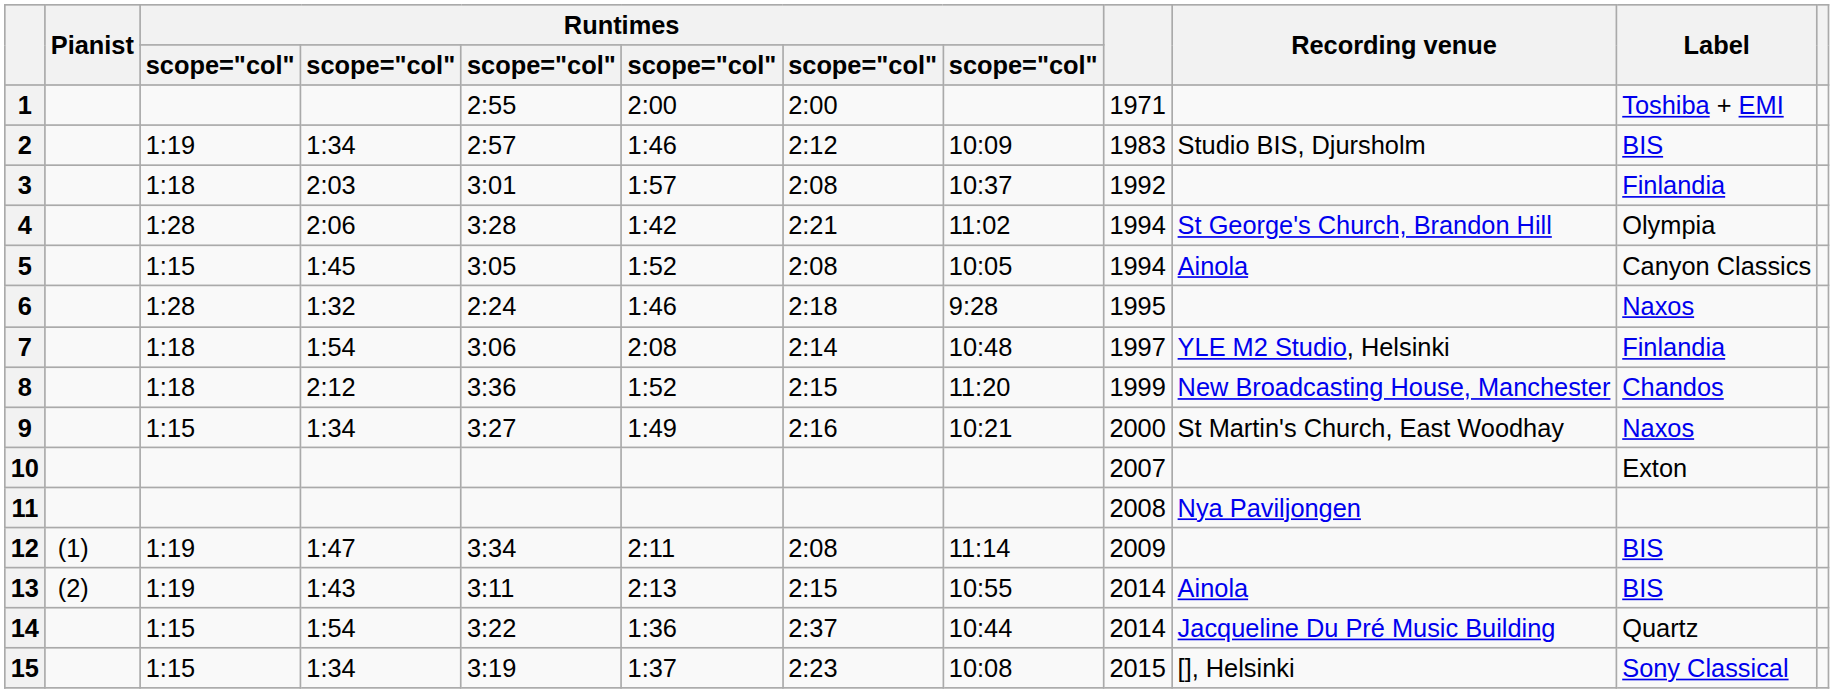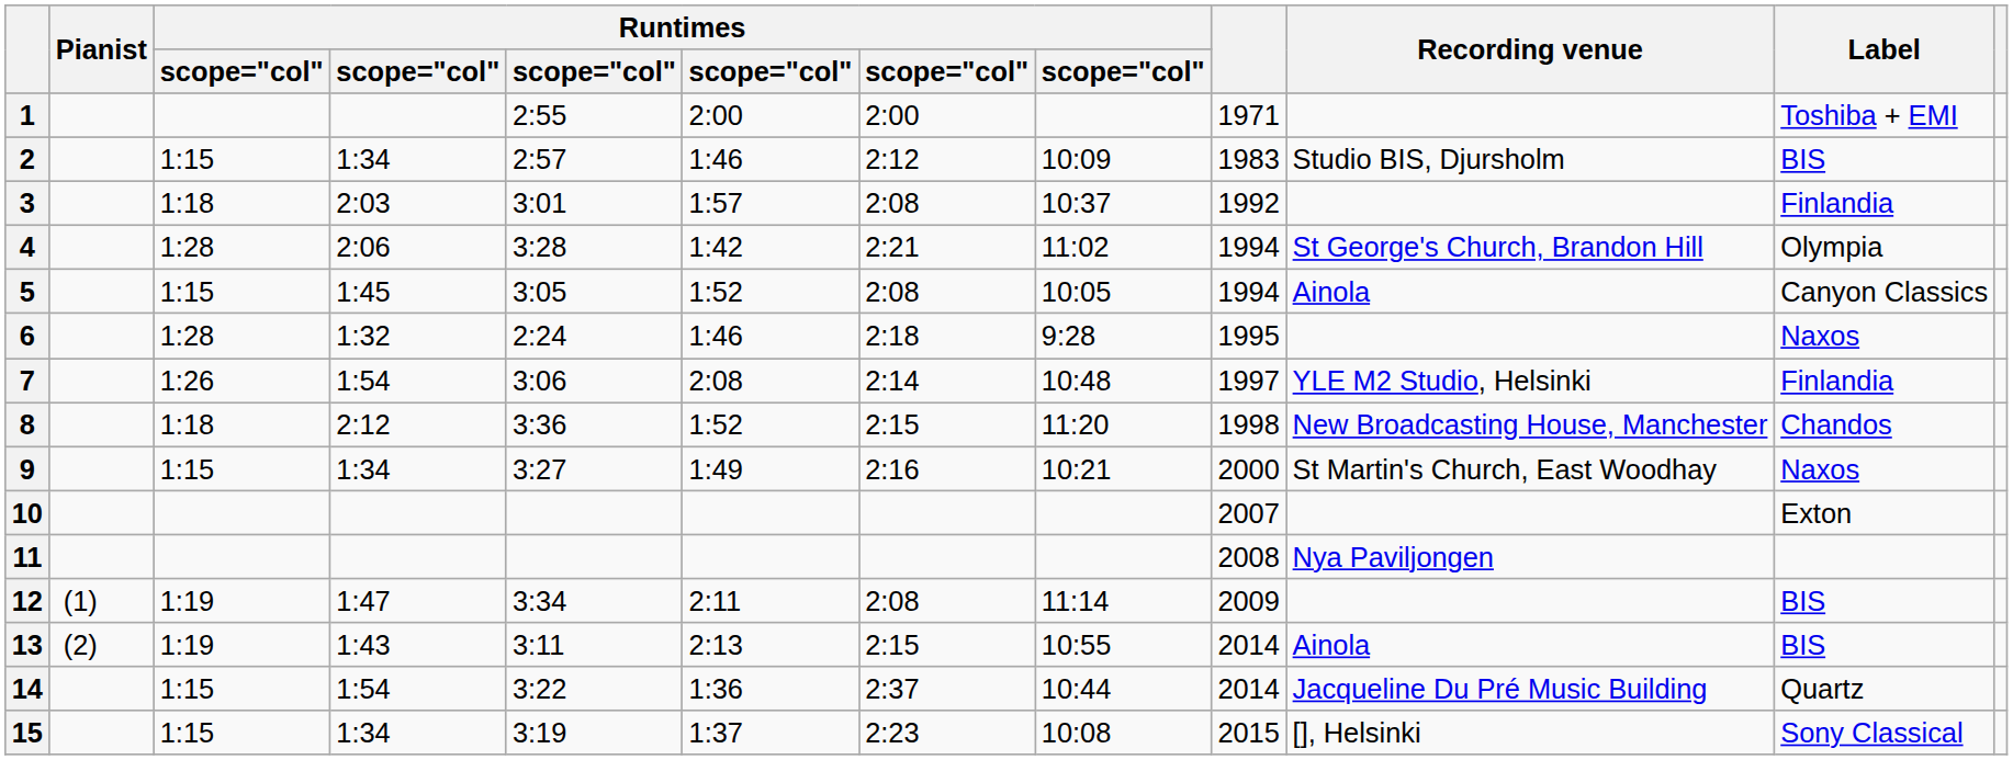2 | column 3: 1:19 -> 1:15
7 | column 3: 1:18 -> 1:26
8 | column 9: 1999 -> 1998
